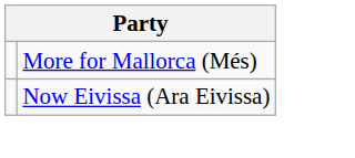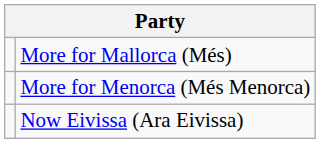+ row: More for Menorca (Més Menorca)
